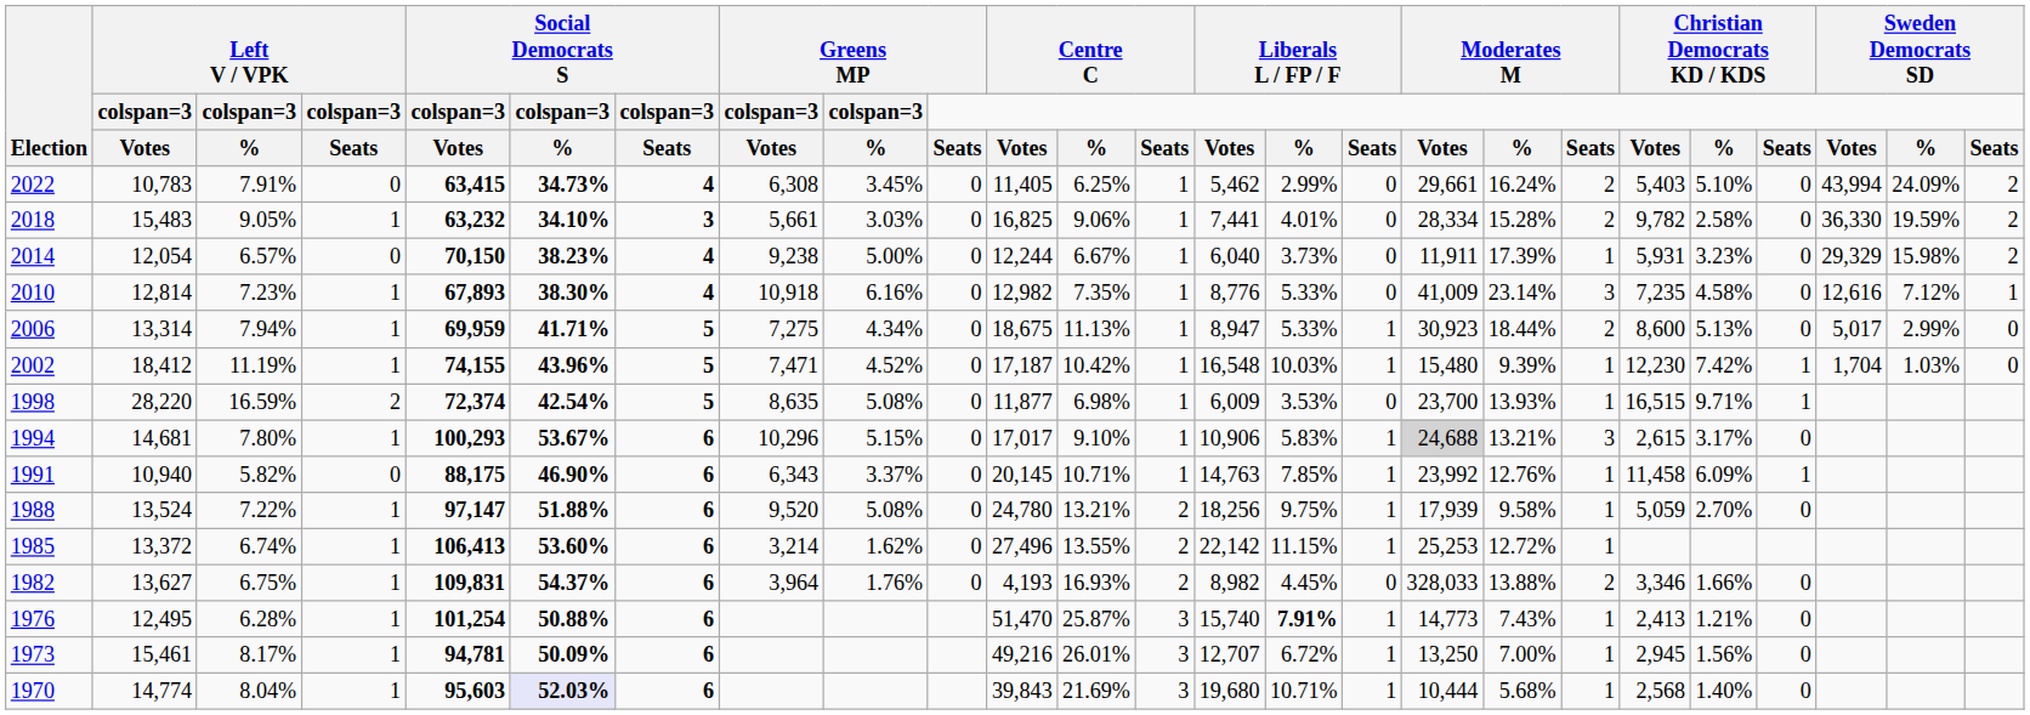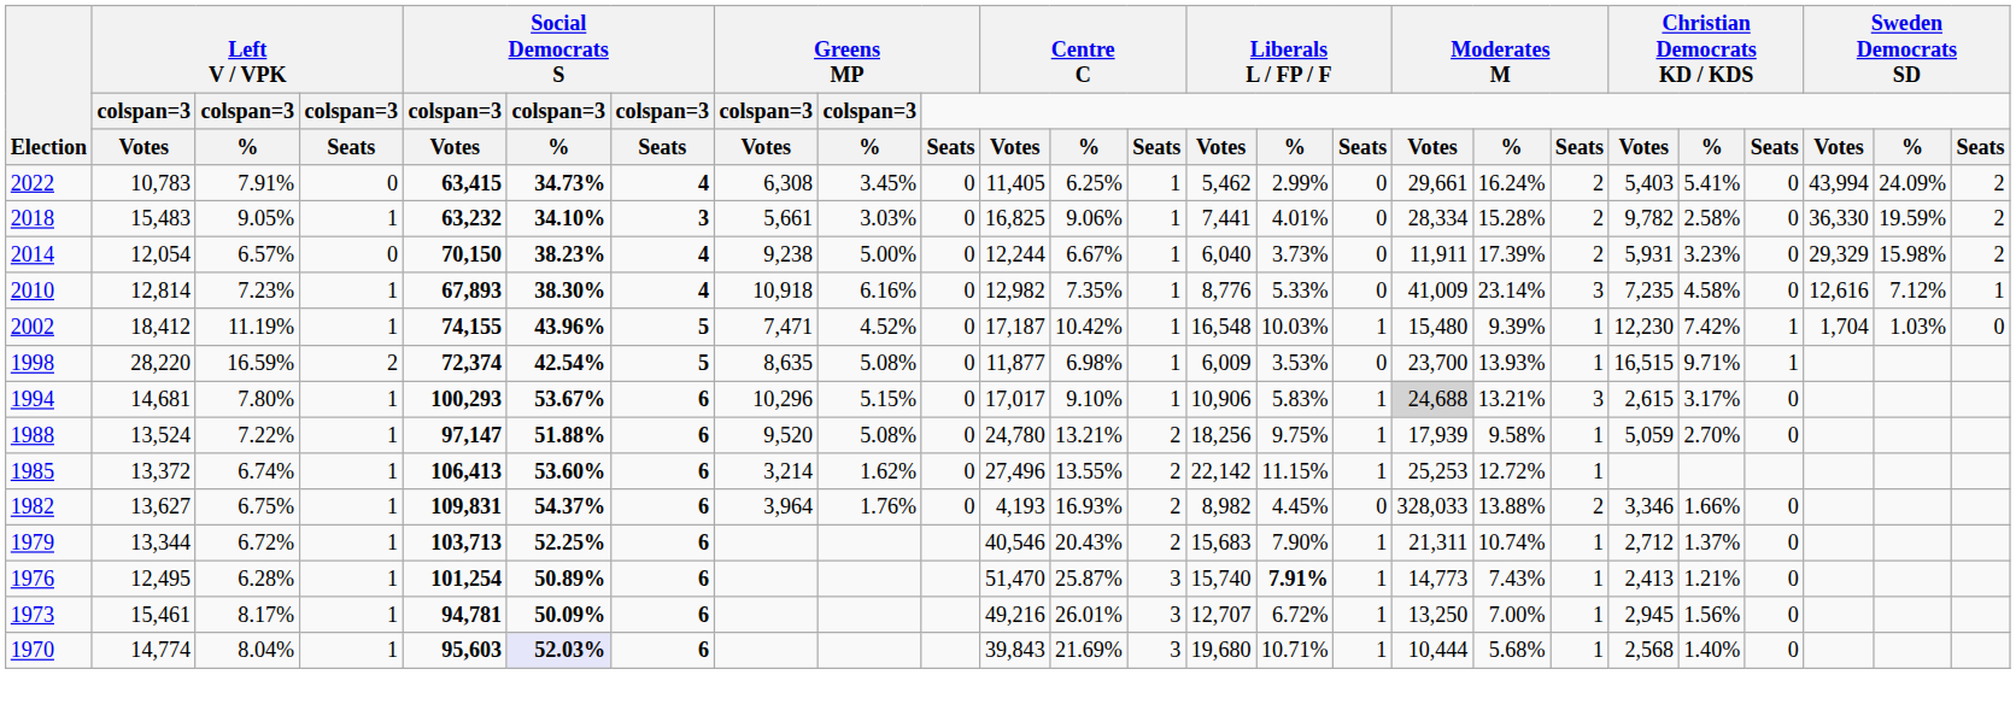2022 | Christian Democrats KD / KDS / %: 5.10% -> 5.41%
2014 | Moderates M / Seats: 1 -> 2
- row: 2006 | 13,314 | 7.94% | 1 | 69,959 | 41.71% | 5 | 7,275 | 4.34% | 0 | 18,675 | 11.13% | 1 | 8,947 | 5.33% | 1 | 30,923 | 18.44% | 2 | 8,600 | 5.13% | 0 | 5,017 | 2.99% | 0
- row: 1991 | 10,940 | 5.82% | 0 | 88,175 | 46.90% | 6 | 6,343 | 3.37% | 0 | 20,145 | 10.71% | 1 | 14,763 | 7.85% | 1 | 23,992 | 12.76% | 1 | 11,458 | 6.09% | 1
+ row: 1979 | 13,344 | 6.72% | 1 | 103,713 | 52.25% | 6 | 40,546 | 20.43% | 2 | 15,683 | 7.90% | 1 | 21,311 | 10.74% | 1 | 2,712 | 1.37% | 0
1976 | Social Democrats S / colspan=3 / %: 50.88% -> 50.89%
